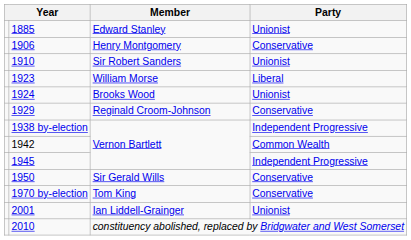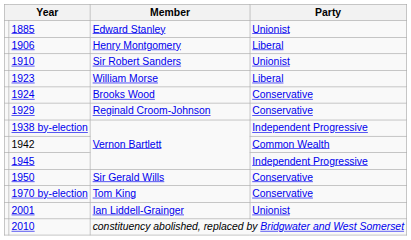1906 | Party: Conservative -> Liberal
1924 | Party: Unionist -> Conservative
